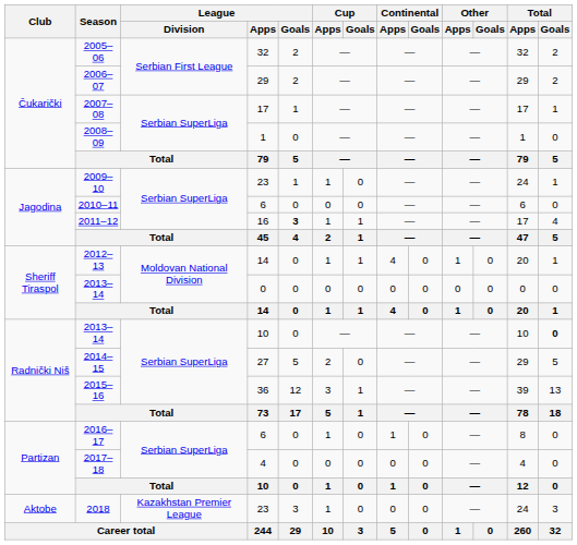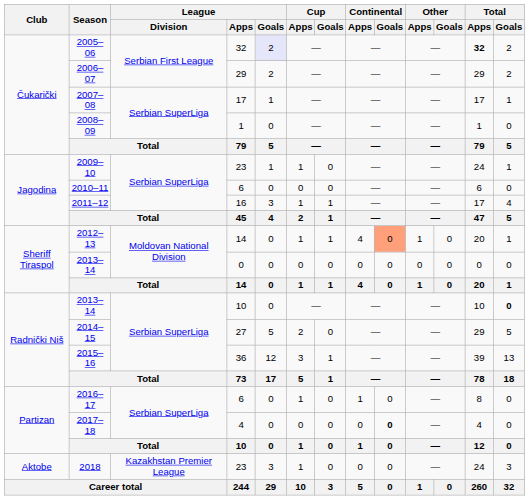2005–06 | League / Goals: no background -> lavender background
2005–06 | Total / Apps: normal -> bold
2011–12 | League / Goals: bold -> normal
2012–13 | Continental / Goals: no background -> lightsalmon background
2017–18 | Continental / Goals: normal -> bold
